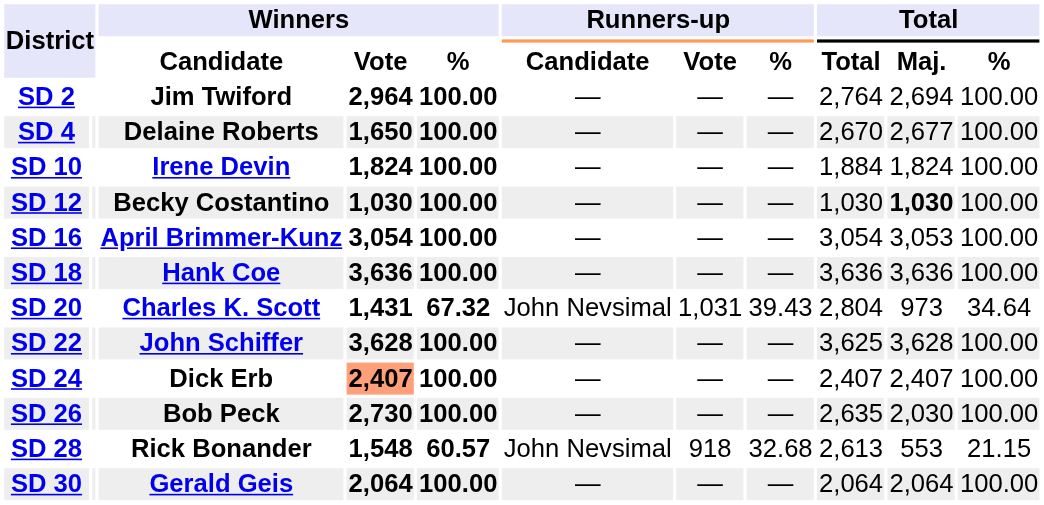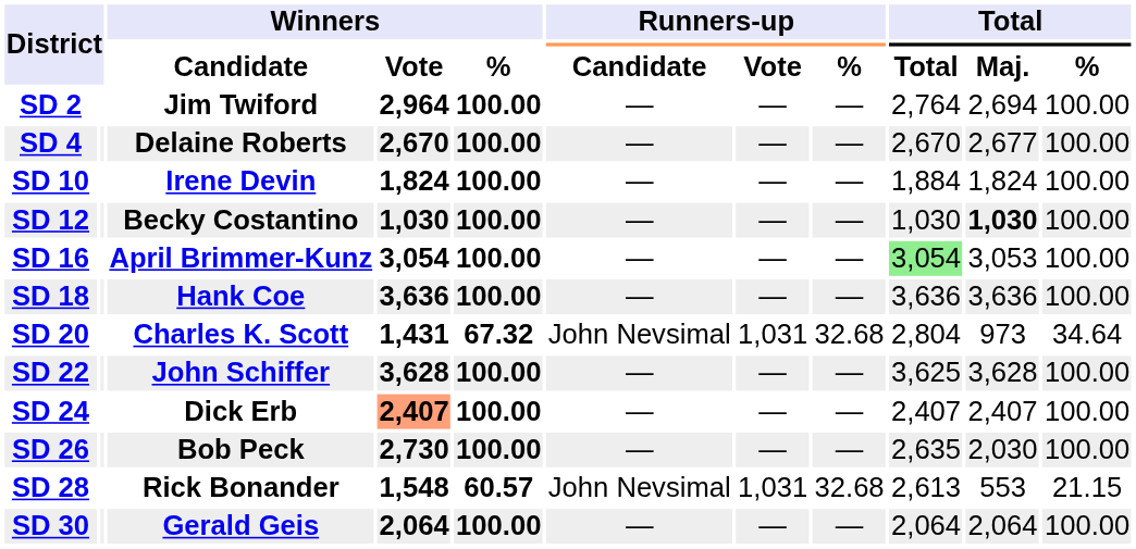SD 4 | Winners / Vote: 1,650 -> 2,670
SD 16 | Total: no background -> lightgreen background
SD 20 | Runners-up / %: 39.43 -> 32.68
SD 28 | Runners-up / Vote: 918 -> 1,031
